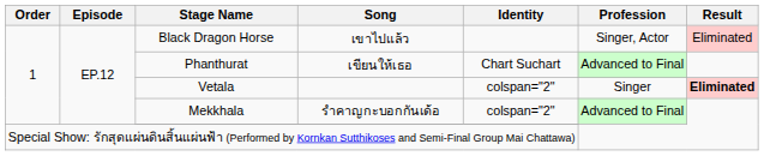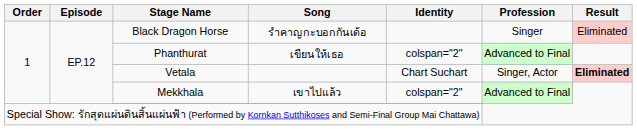Black Dragon Horse | Song: เขาไปแล้ว -> รำคาญกะบอกกันเด้อ
Black Dragon Horse | Profession: Singer, Actor -> Singer
Phanthurat | Identity: Chart Suchart -> colspan="2"
Vetala | Identity: colspan="2" -> Chart Suchart
Vetala | Profession: Singer -> Singer, Actor
Mekkhala | Song: รำคาญกะบอกกันเด้อ -> เขาไปแล้ว
